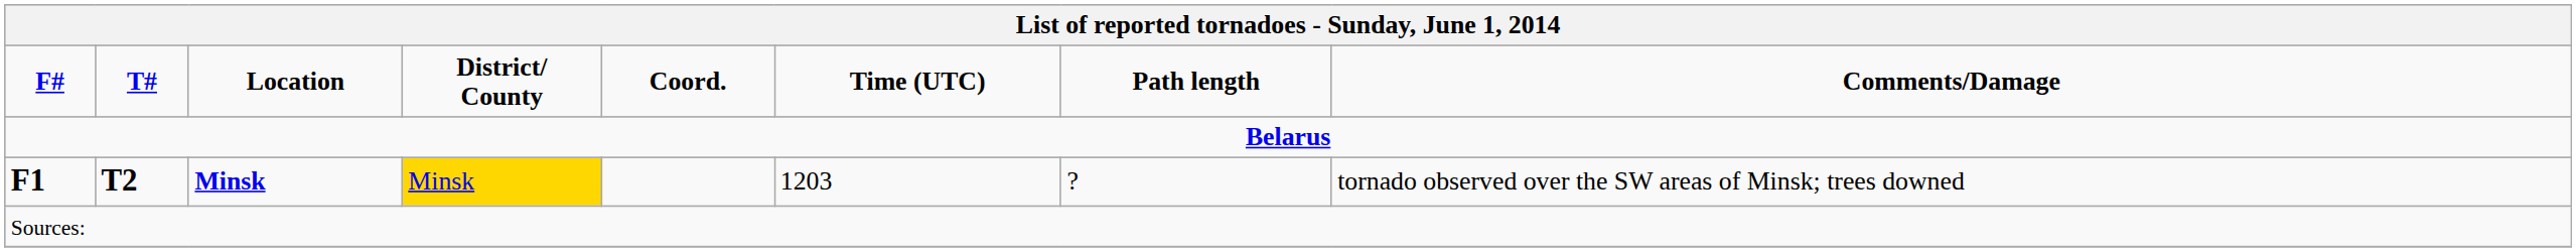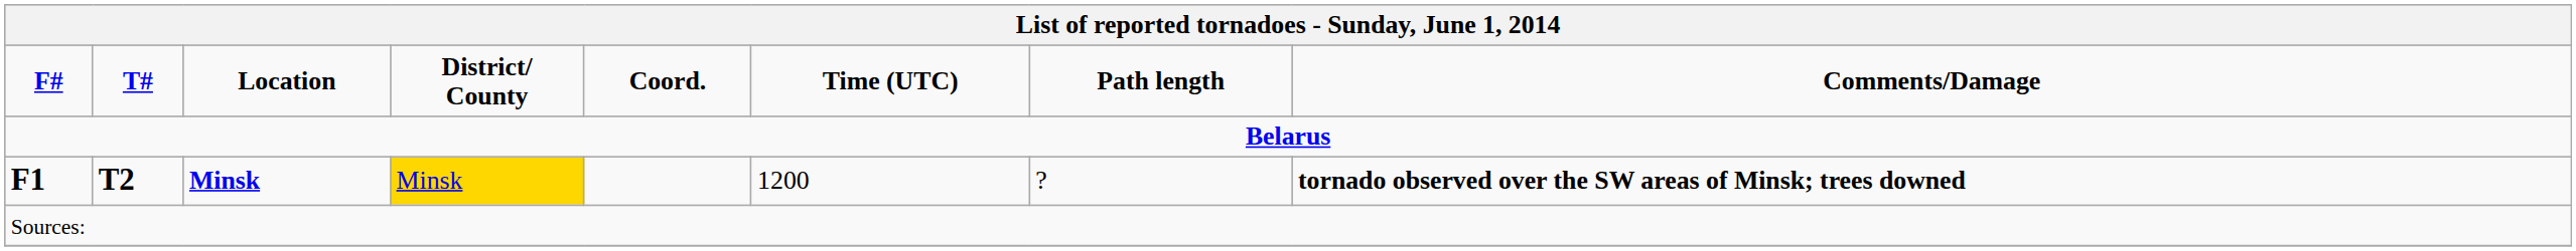F1 | Time (UTC): 1203 -> 1200
F1 | Comments/Damage: normal -> bold
